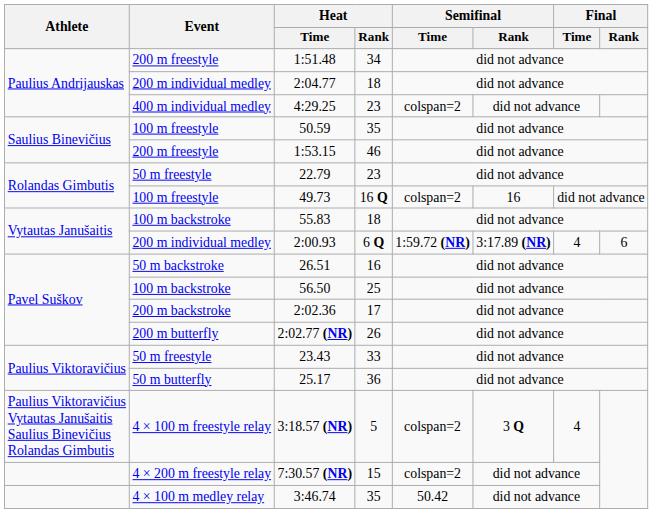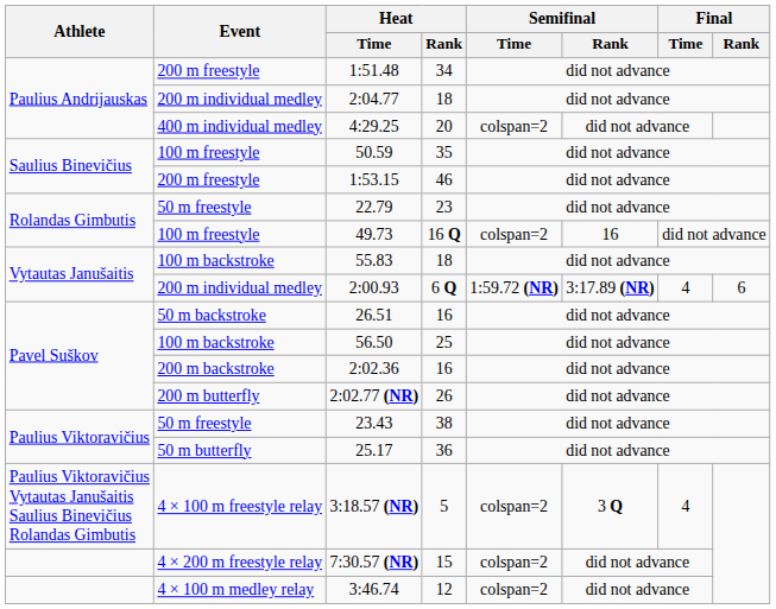4:29.25 | Heat / Rank: 23 -> 20
2:02.36 | Heat / Rank: 17 -> 16
23.43 | Heat / Rank: 33 -> 38
3:46.74 | Heat / Rank: 35 -> 12
3:46.74 | Semifinal / Time: 50.42 -> colspan=2
